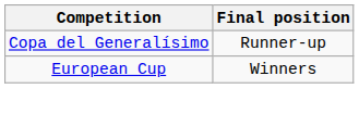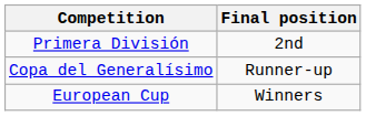+ row: Primera División | 2nd
